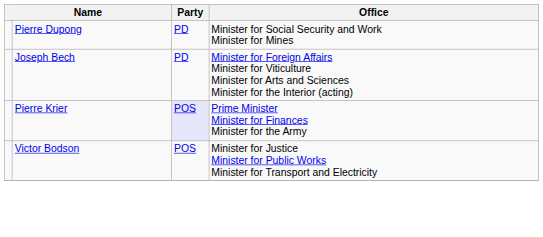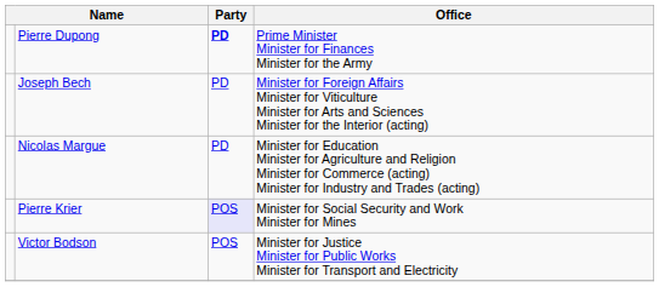Pierre Dupong | Party: normal -> bold
Pierre Dupong | Office: Minister for Social Security and Work Minister for Mines -> Prime Minister Minister for Finances Minister for the Army
+ row: Nicolas Margue | PD | Minister for Education Minister for Agriculture and Religion Minister for Commerce (acting) Minister for Industry and Trades (acting)
Pierre Krier | Office: Prime Minister Minister for Finances Minister for the Army -> Minister for Social Security and Work Minister for Mines
